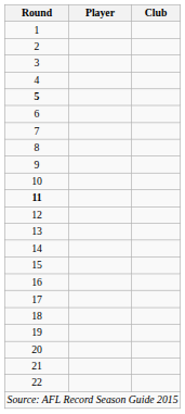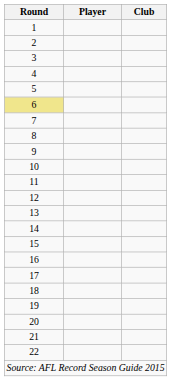5 | Round: bold -> normal
6 | Round: no background -> khaki background
11 | Round: bold -> normal
